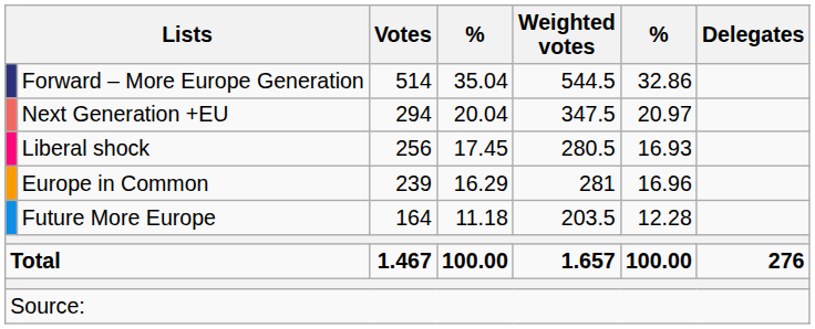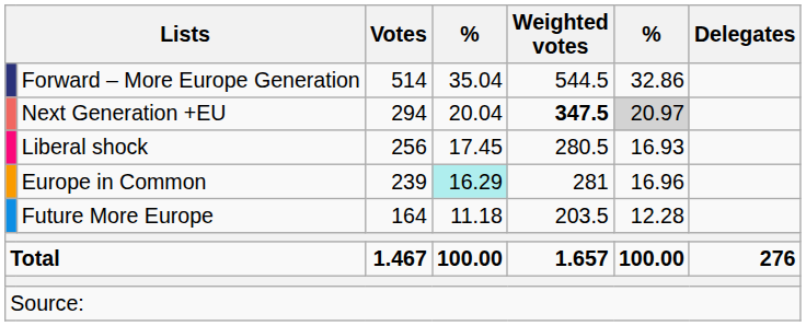Next Generation +EU | Weighted votes: normal -> bold
Next Generation +EU | column 6: no background -> lightgrey background
Europe in Common | column 4: no background -> paleturquoise background
